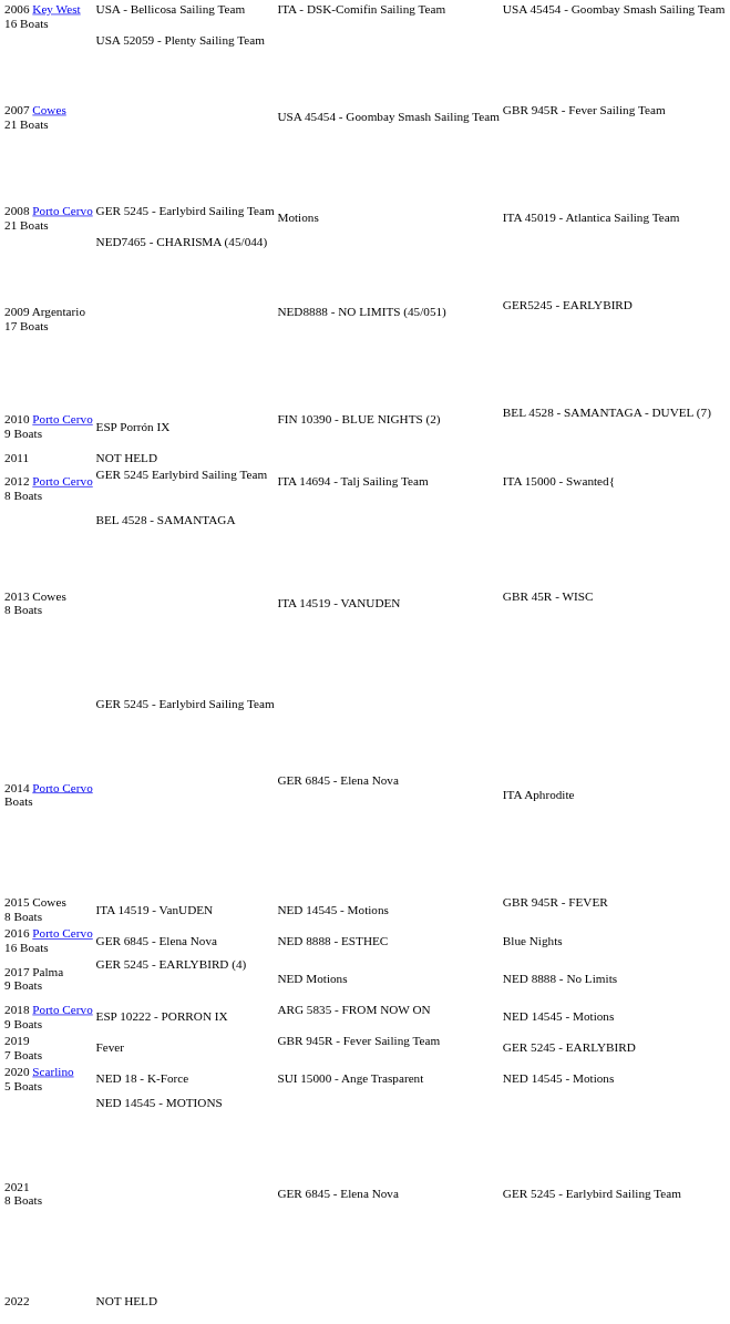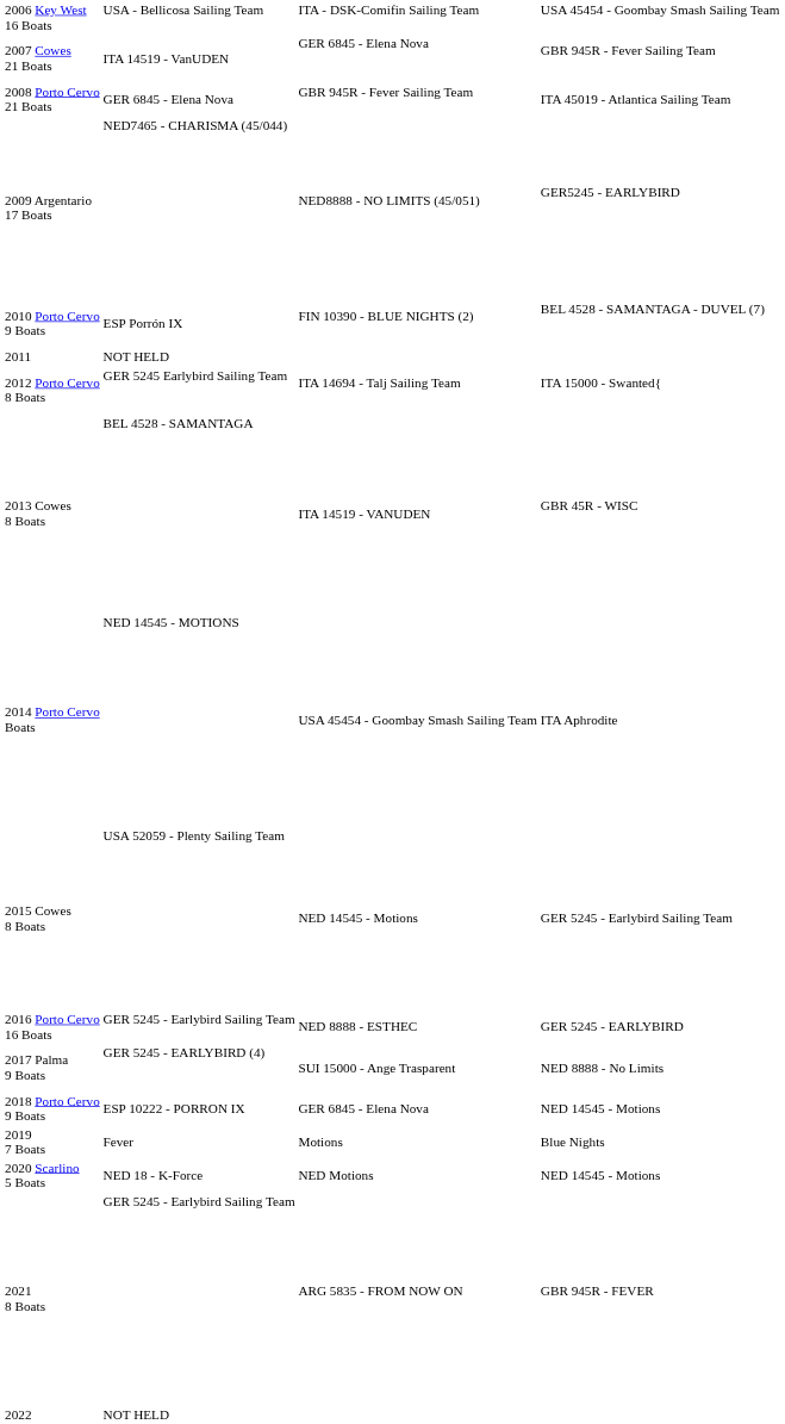2007 Cowes 21 Boats | column 2: USA 52059 - Plenty Sailing Team -> ITA 14519 - VanUDEN
2007 Cowes 21 Boats | column 3: USA 45454 - Goombay Smash Sailing Team -> GER 6845 - Elena Nova
2008 Porto Cervo 21 Boats | column 2: GER 5245 - Earlybird Sailing Team -> GER 6845 - Elena Nova
2008 Porto Cervo 21 Boats | column 3: Motions -> GBR 945R - Fever Sailing Team
2014 Porto Cervo Boats | column 2: GER 5245 - Earlybird Sailing Team -> NED 14545 - MOTIONS
2014 Porto Cervo Boats | column 3: GER 6845 - Elena Nova -> USA 45454 - Goombay Smash Sailing Team
2015 Cowes 8 Boats | column 2: ITA 14519 - VanUDEN -> USA 52059 - Plenty Sailing Team
2015 Cowes 8 Boats | column 4: GBR 945R - FEVER -> GER 5245 - Earlybird Sailing Team
2016 Porto Cervo 16 Boats | column 2: GER 6845 - Elena Nova -> GER 5245 - Earlybird Sailing Team
2016 Porto Cervo 16 Boats | column 4: Blue Nights -> GER 5245 - EARLYBIRD
2017 Palma 9 Boats | column 3: NED Motions -> SUI 15000 - Ange Trasparent
2018 Porto Cervo 9 Boats | column 3: ARG 5835 - FROM NOW ON -> GER 6845 - Elena Nova
2019 7 Boats | column 3: GBR 945R - Fever Sailing Team -> Motions
2019 7 Boats | column 4: GER 5245 - EARLYBIRD -> Blue Nights
2020 Scarlino 5 Boats | column 3: SUI 15000 - Ange Trasparent -> NED Motions
2021 8 Boats | column 2: NED 14545 - MOTIONS -> GER 5245 - Earlybird Sailing Team
2021 8 Boats | column 3: GER 6845 - Elena Nova -> ARG 5835 - FROM NOW ON
2021 8 Boats | column 4: GER 5245 - Earlybird Sailing Team -> GBR 945R - FEVER
